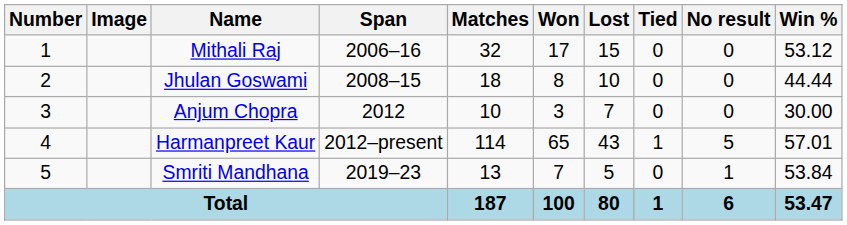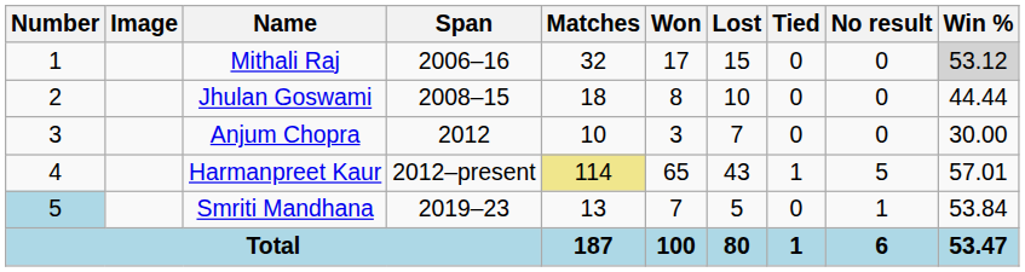Mithali Raj | Win %: no background -> lightgrey background
Harmanpreet Kaur | Matches: no background -> khaki background
Smriti Mandhana | Number: no background -> lightblue background
